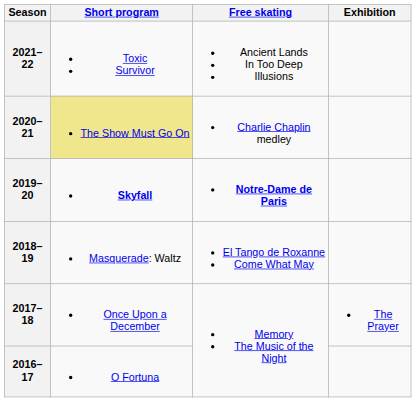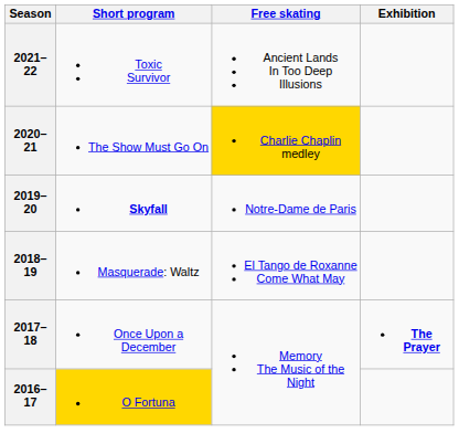2020–21 | Short program: khaki background -> no background
2020–21 | Free skating: no background -> gold background
2019–20 | Free skating: bold -> normal
2017–18 | Exhibition: normal -> bold
2016–17 | Short program: no background -> gold background
